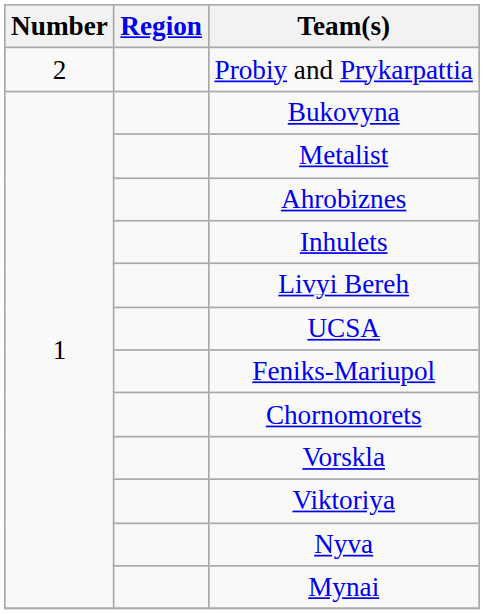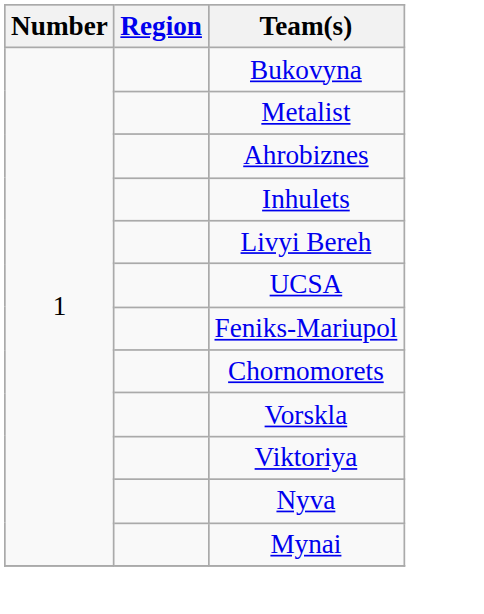- row: 2 | Probiy and Prykarpattia
